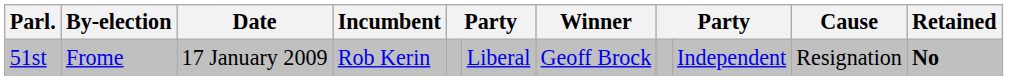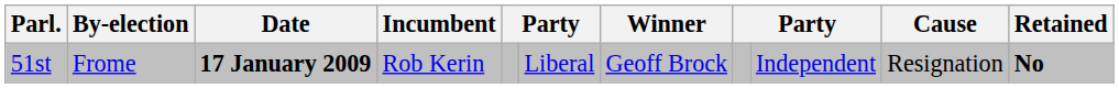51st | Date: normal -> bold
